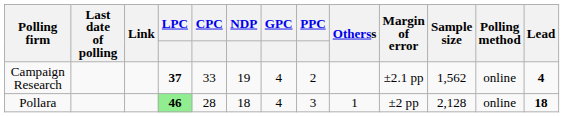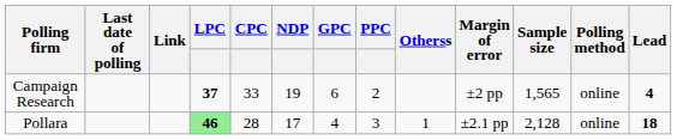Campaign Research | GPC: 4 -> 6
Campaign Research | Margin of error: ±2.1 pp -> ±2 pp
Campaign Research | Sample size: 1,562 -> 1,565
Pollara | NDP: 18 -> 17
Pollara | Margin of error: ±2 pp -> ±2.1 pp
